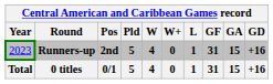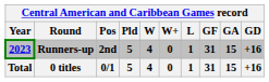Runners-up | Year: normal -> bold
